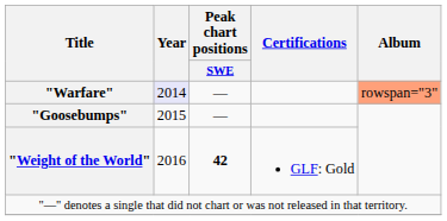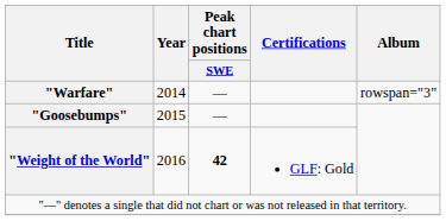"Warfare" | Year: lavender background -> no background
"Warfare" | Album: lightsalmon background -> no background
